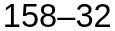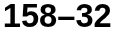row 1 | column 1: normal -> bold
